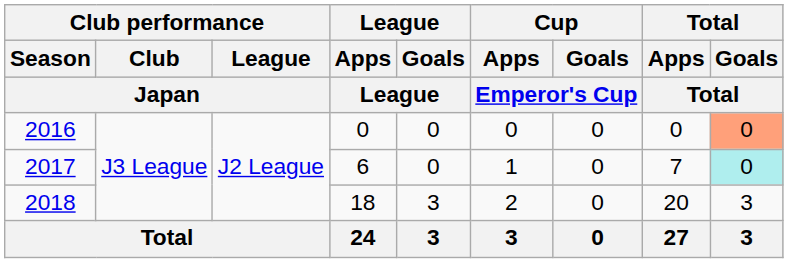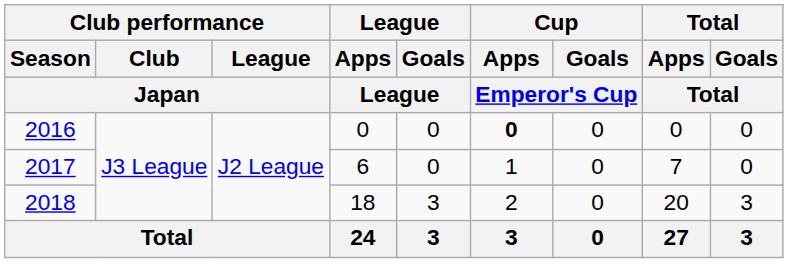2016 | Cup / Apps / Emperor's Cup: normal -> bold
2016 | Total / Goals / Total: lightsalmon background -> no background
2017 | Total / Goals / Total: paleturquoise background -> no background
